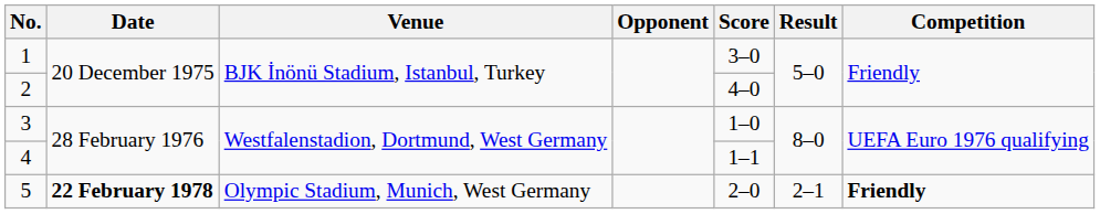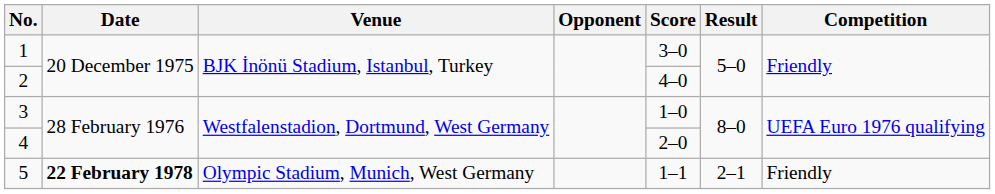4 | Score: 1–1 -> 2–0
5 | Score: 2–0 -> 1–1
5 | Competition: bold -> normal
